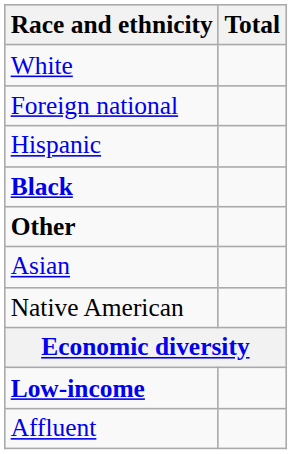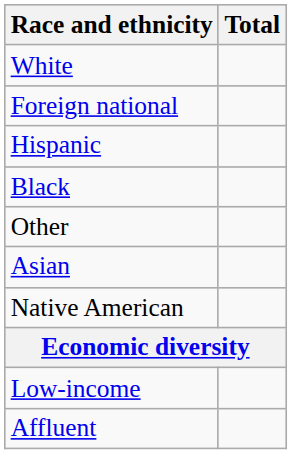Black | Race and ethnicity: bold -> normal
Other | Race and ethnicity: bold -> normal
Low-income | Race and ethnicity: bold -> normal
